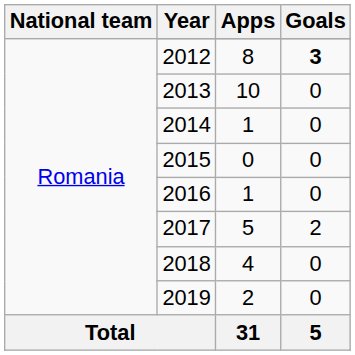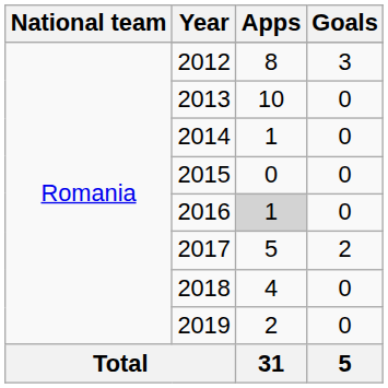2012 | Goals: bold -> normal
2016 | Apps: no background -> lightgrey background
